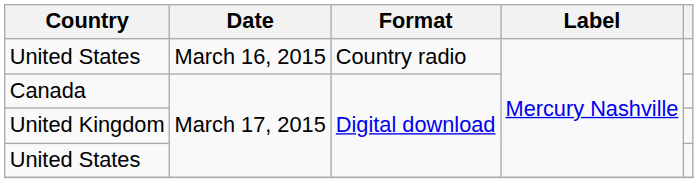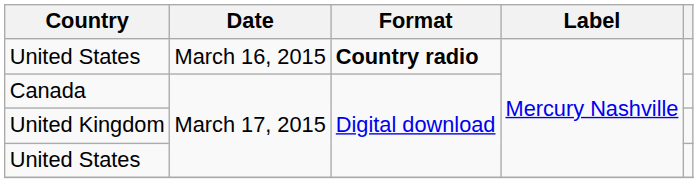United States / March 16, 2015 | Format: normal -> bold
